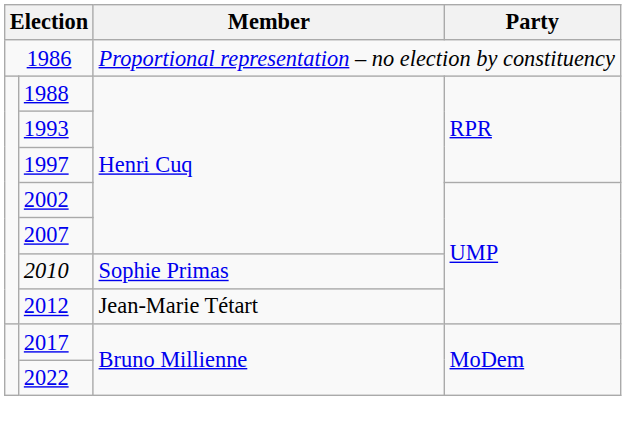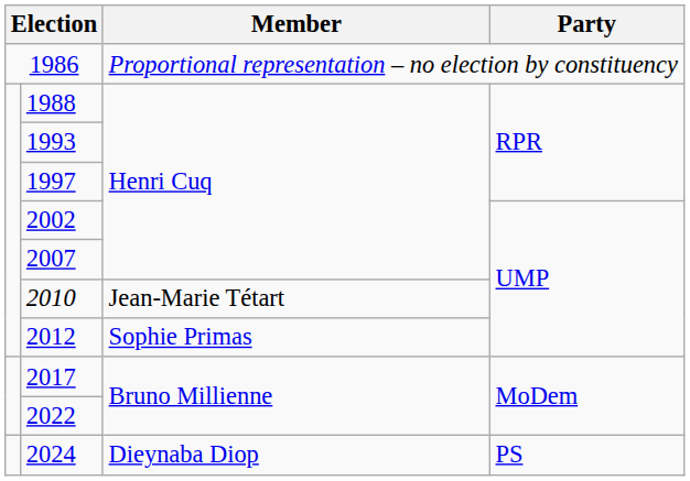2010 | Member: Sophie Primas -> Jean-Marie Tétart
2012 | Member: Jean-Marie Tétart -> Sophie Primas
+ row: 2024 | Dieynaba Diop | PS
